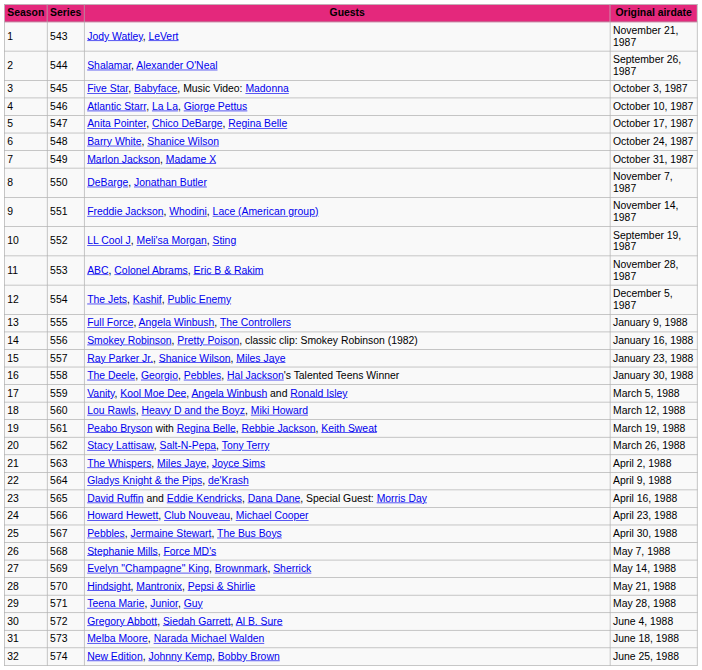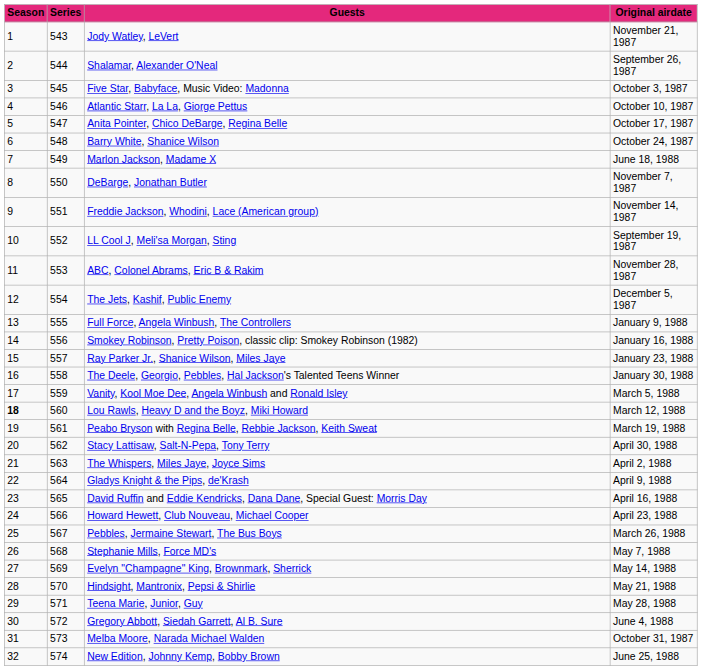Marlon Jackson, Madame X | Original airdate: October 31, 1987 -> June 18, 1988
Lou Rawls, Heavy D and the Boyz, Miki Howard | Season: normal -> bold
Stacy Lattisaw, Salt-N-Pepa, Tony Terry | Original airdate: March 26, 1988 -> April 30, 1988
Pebbles, Jermaine Stewart, The Bus Boys | Original airdate: April 30, 1988 -> March 26, 1988
Melba Moore, Narada Michael Walden | Original airdate: June 18, 1988 -> October 31, 1987
